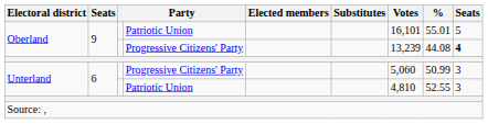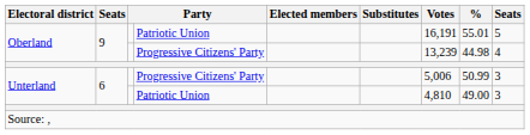Oberland / Patriotic Union | Votes: 16,101 -> 16,191
Oberland / Progressive Citizens' Party | %: 44.08 -> 44.98
Oberland / Progressive Citizens' Party | column 9: bold -> normal
Unterland / Progressive Citizens' Party | Votes: 5,060 -> 5,006
Unterland / Patriotic Union | %: 52.55 -> 49.00
